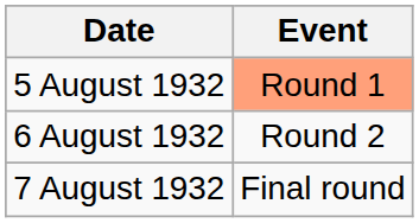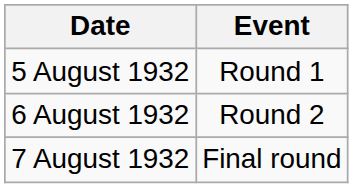5 August 1932 | Event: lightsalmon background -> no background
